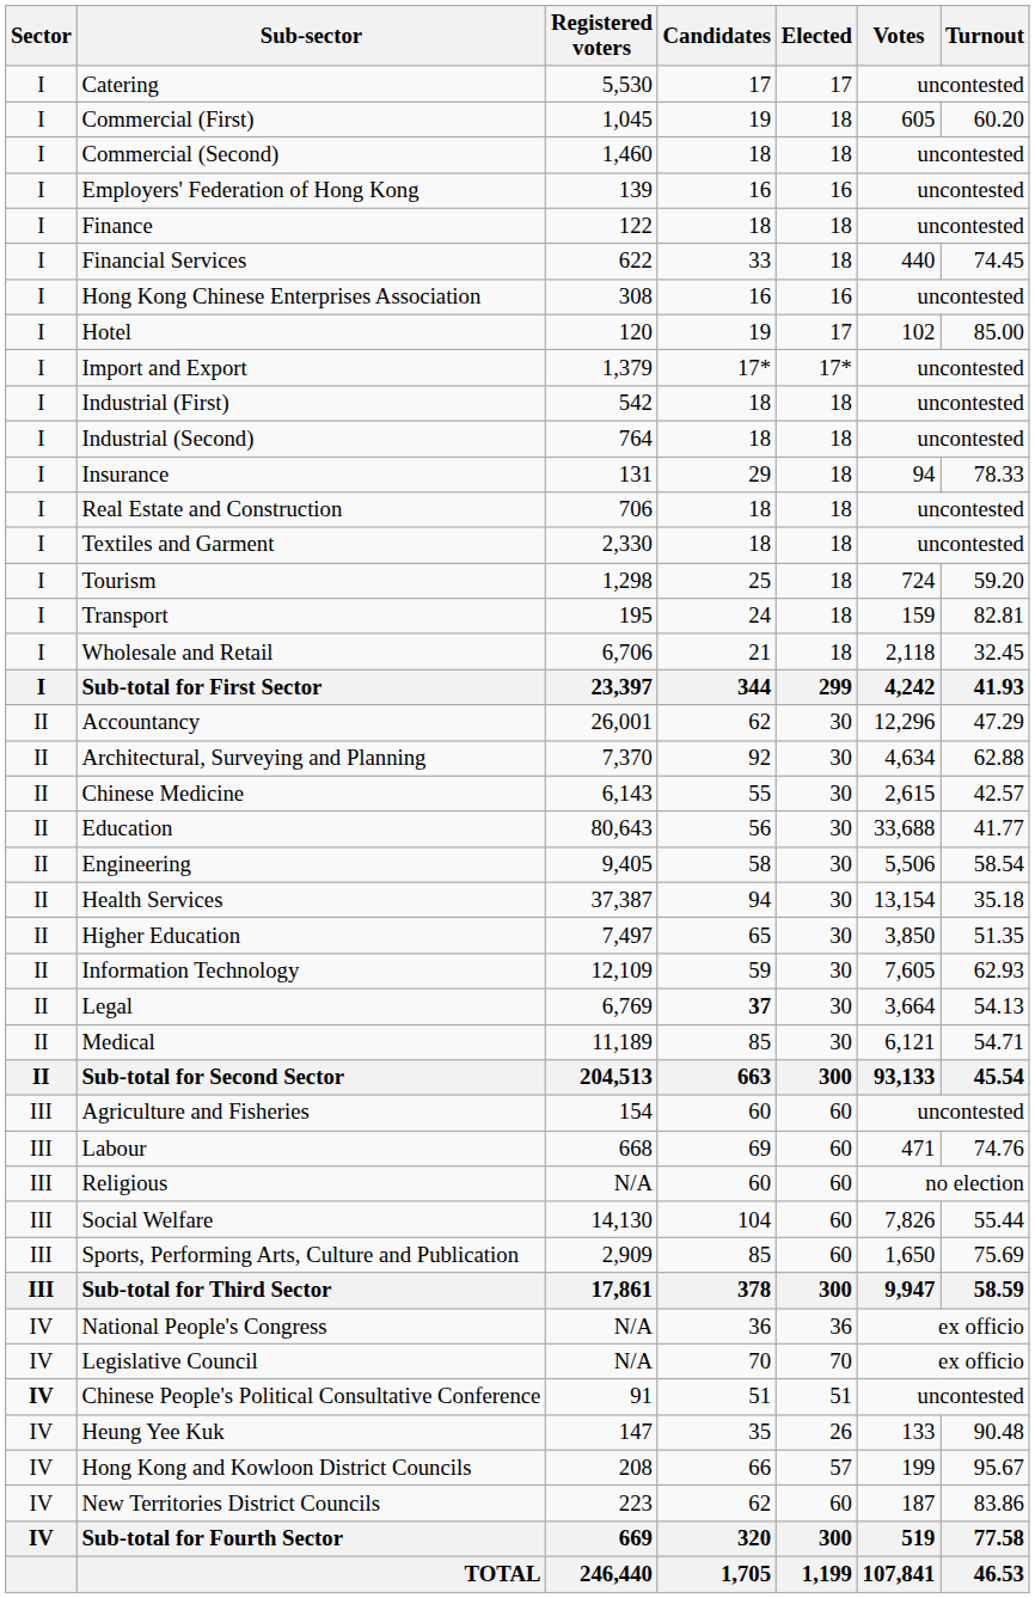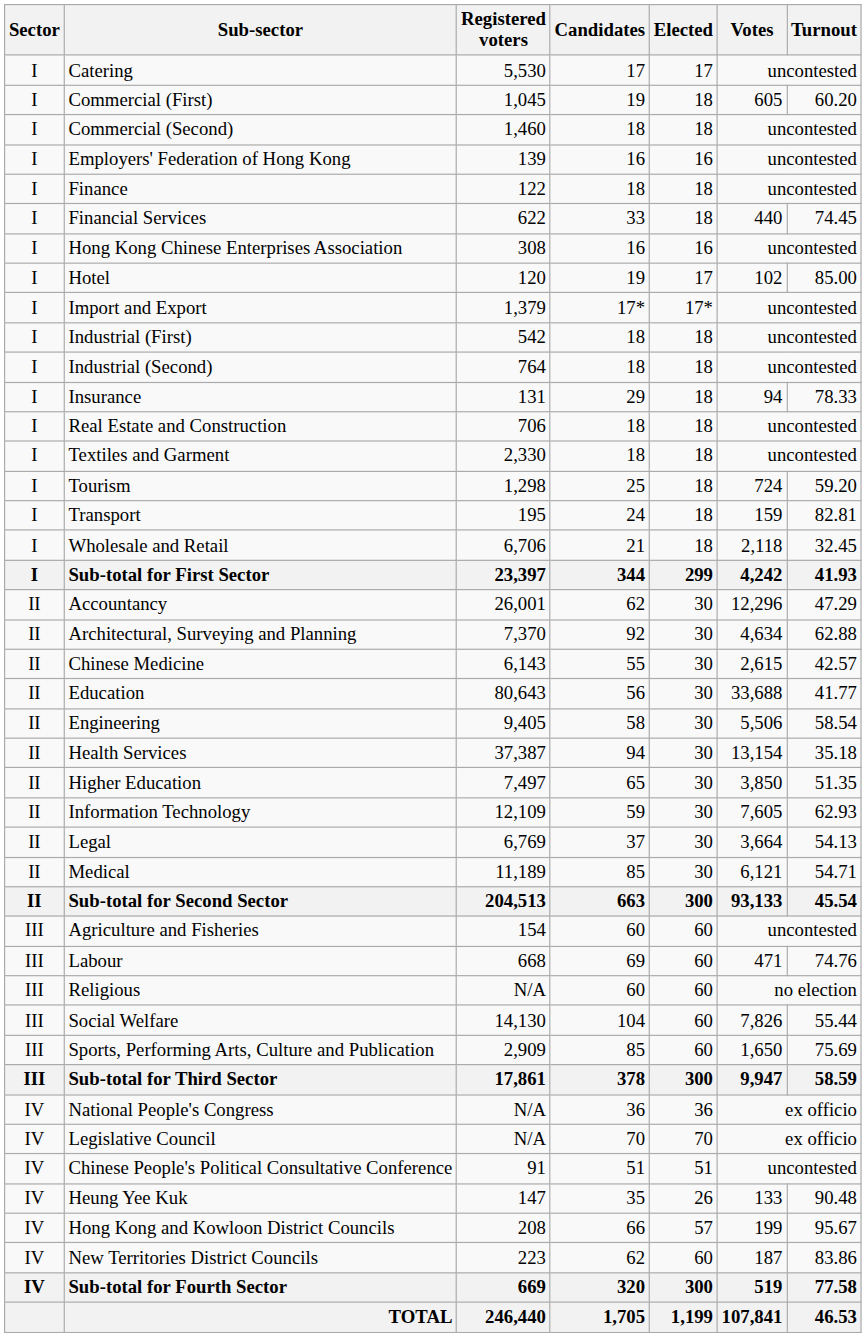Legal | Candidates: bold -> normal
Chinese People's Political Consultative Conference | Sector: bold -> normal
